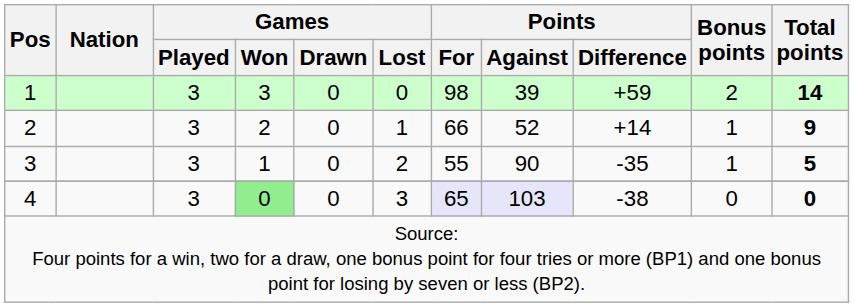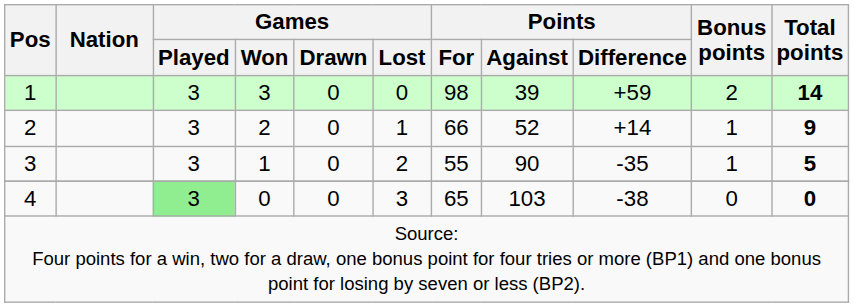4 | Games / Played: no background -> lightgreen background
4 | Games / Won: lightgreen background -> no background
4 | Points / For: lavender background -> no background
4 | Points / Against: lavender background -> no background
